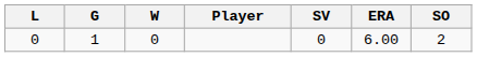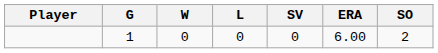columns swapped: Player <-> L
